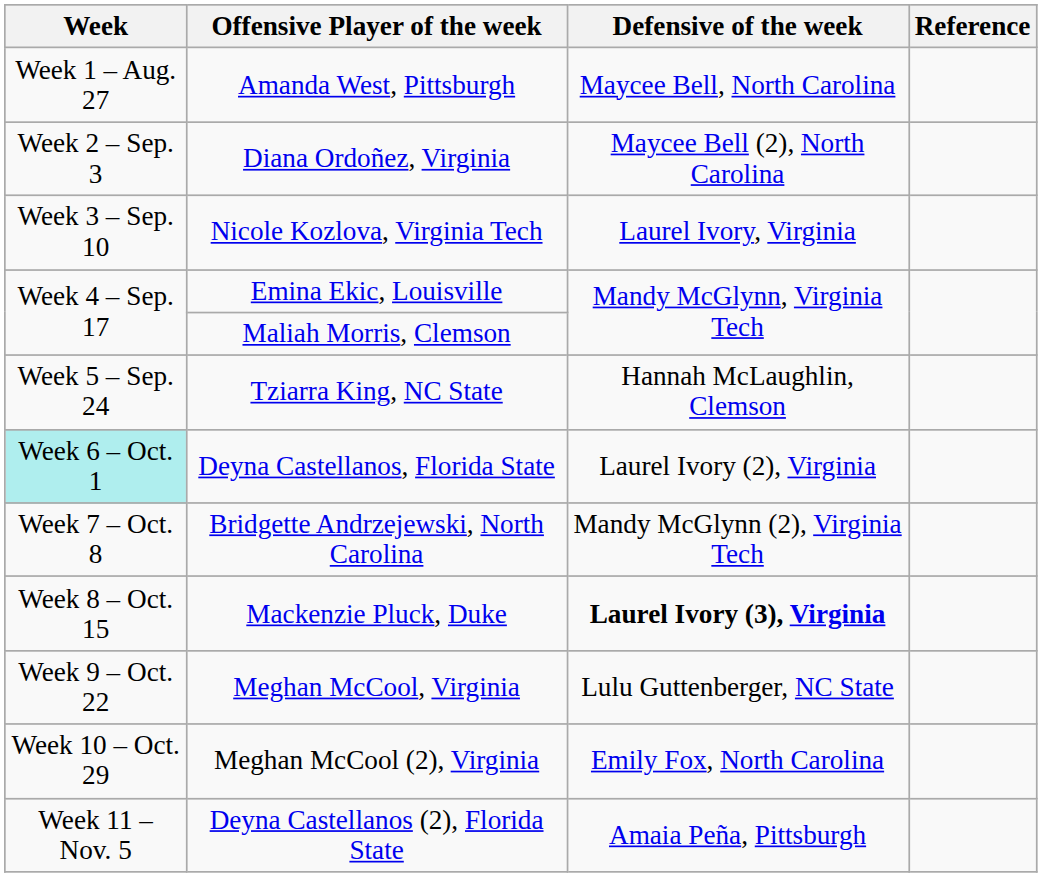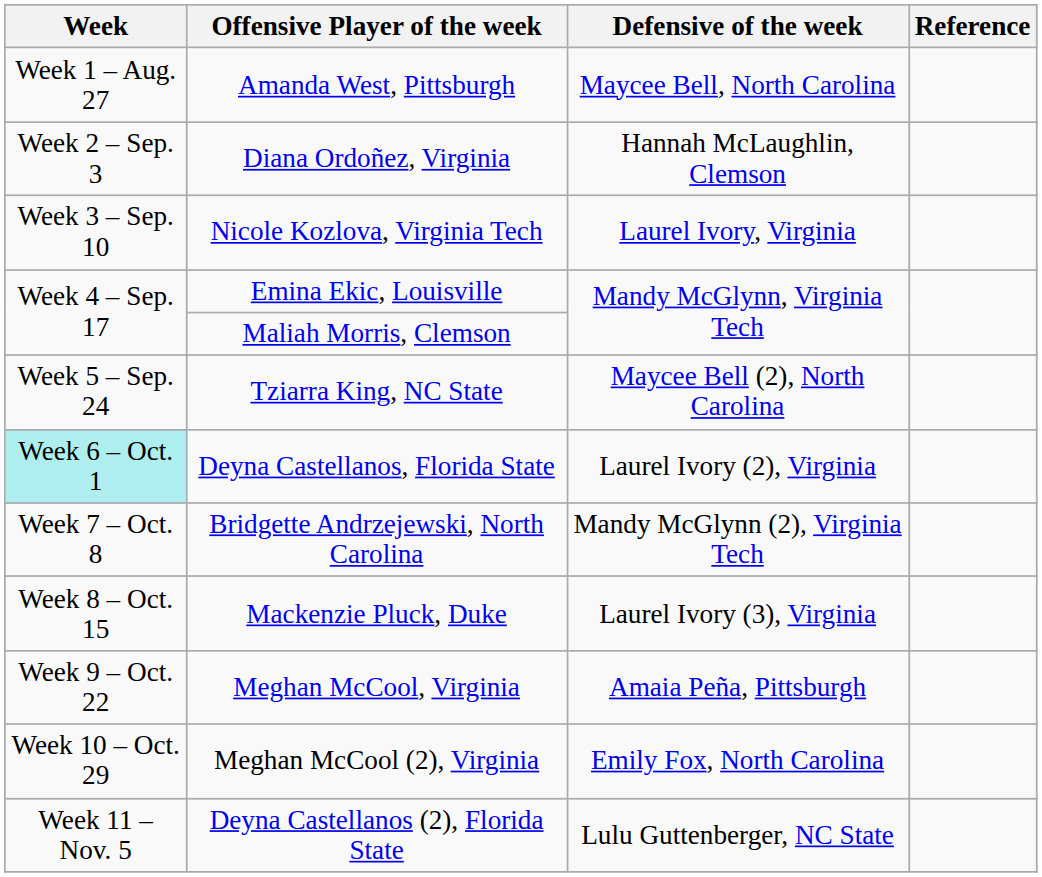Diana Ordoñez, Virginia | Defensive of the week: Maycee Bell (2), North Carolina -> Hannah McLaughlin, Clemson
Tziarra King, NC State | Defensive of the week: Hannah McLaughlin, Clemson -> Maycee Bell (2), North Carolina
Mackenzie Pluck, Duke | Defensive of the week: bold -> normal
Meghan McCool, Virginia | Defensive of the week: Lulu Guttenberger, NC State -> Amaia Peña, Pittsburgh
Deyna Castellanos (2), Florida State | Defensive of the week: Amaia Peña, Pittsburgh -> Lulu Guttenberger, NC State
